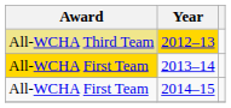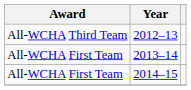row 2 | Award: khaki background -> no background
row 2 | Year: gold background -> no background
row 3 | Award: gold background -> no background
